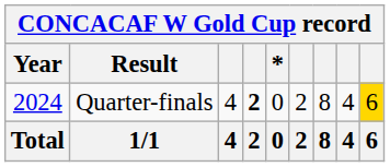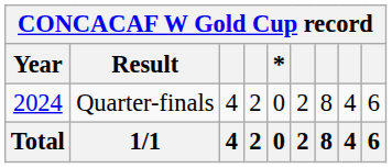Quarter-finals | column 4: bold -> normal
Quarter-finals | column 9: gold background -> no background
